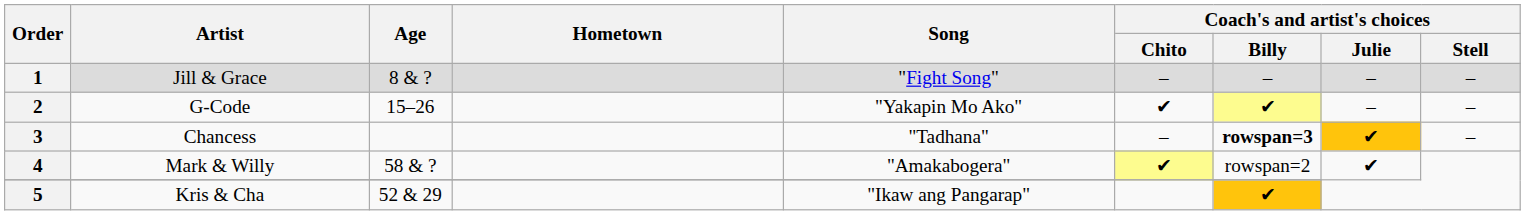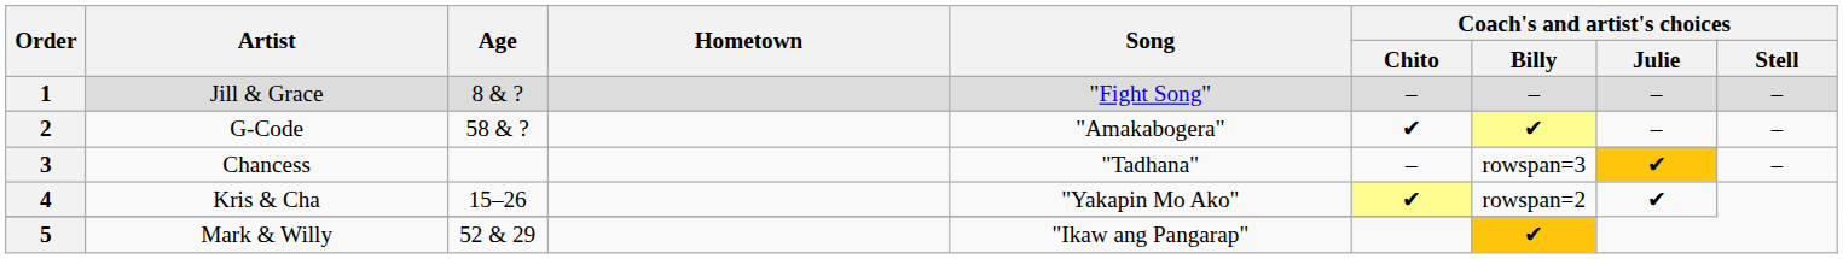2 | Age: 15–26 -> 58 & ?
2 | Song: "Yakapin Mo Ako" -> "Amakabogera"
3 | Coach's and artist's choices / Billy: bold -> normal
4 | Artist: Mark & Willy -> Kris & Cha
4 | Age: 58 & ? -> 15–26
4 | Song: "Amakabogera" -> "Yakapin Mo Ako"
5 | Artist: Kris & Cha -> Mark & Willy
